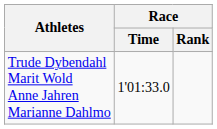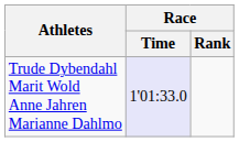Trude Dybendahl Marit Wold Anne Jahren Marianne Dahlmo | Race / Time: no background -> lavender background
